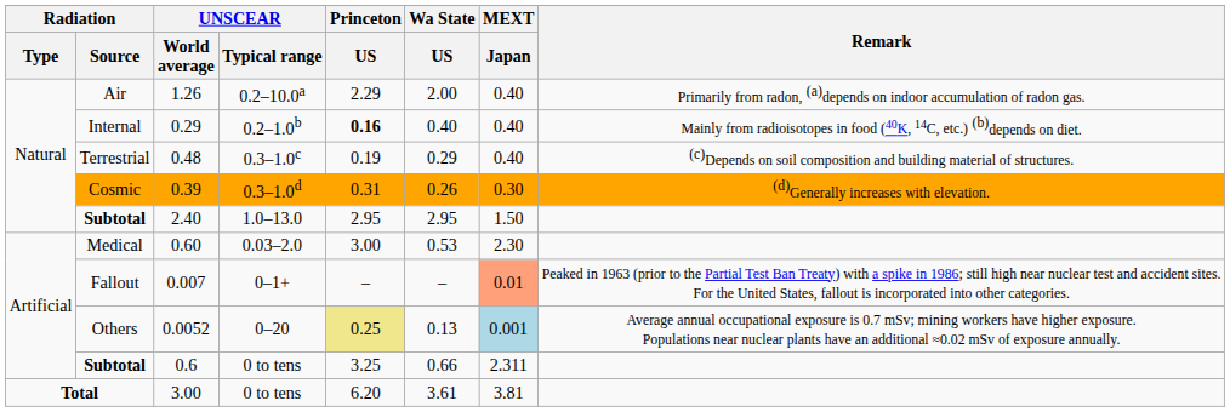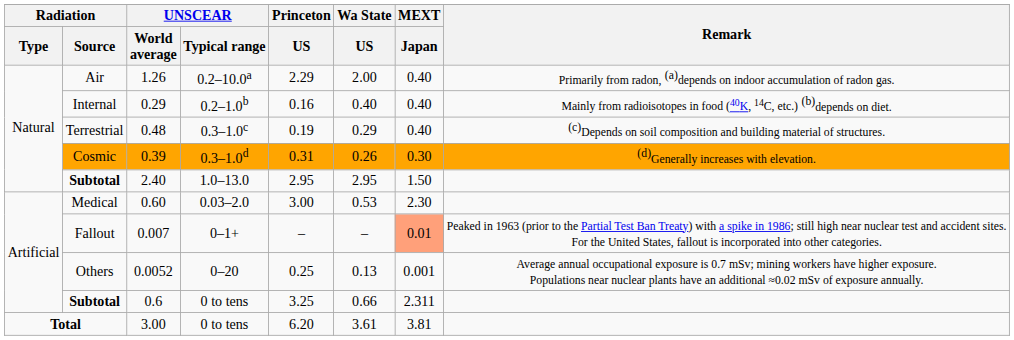Internal | Princeton / US: bold -> normal
Others | Princeton / US: khaki background -> no background
Others | MEXT / Japan: lightblue background -> no background
